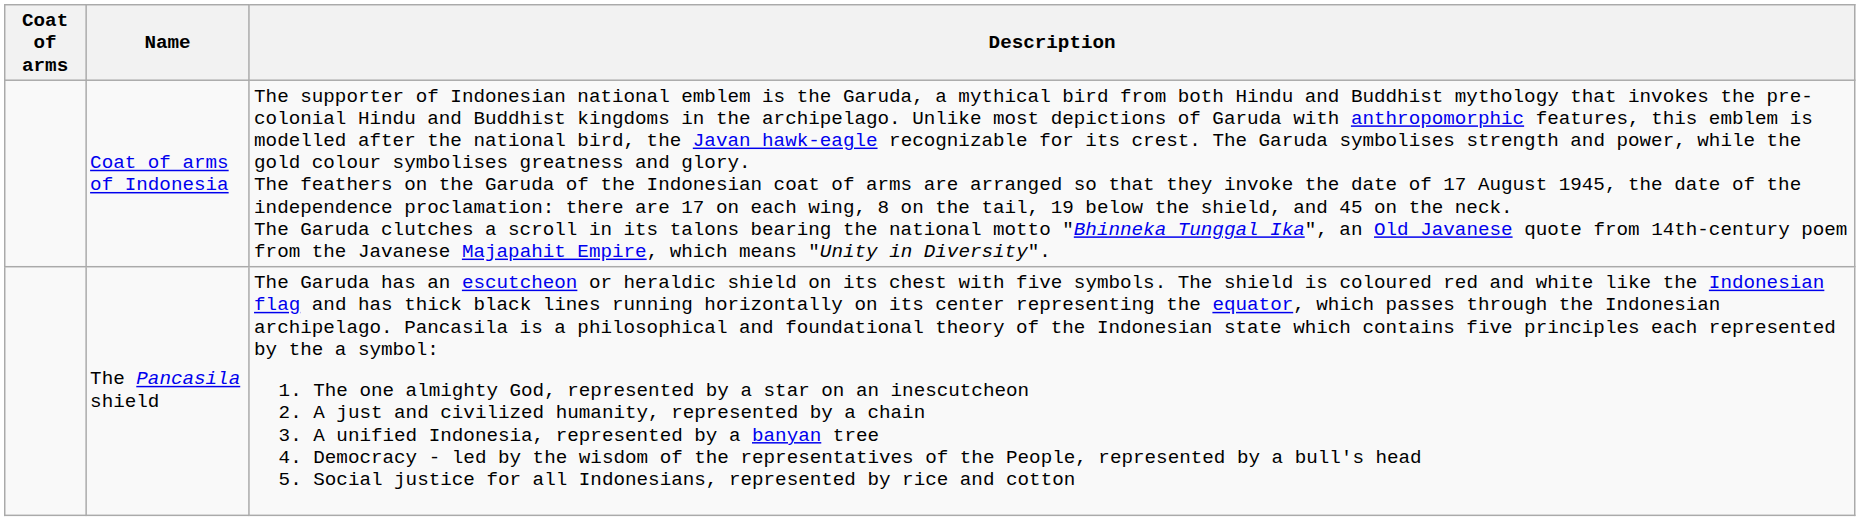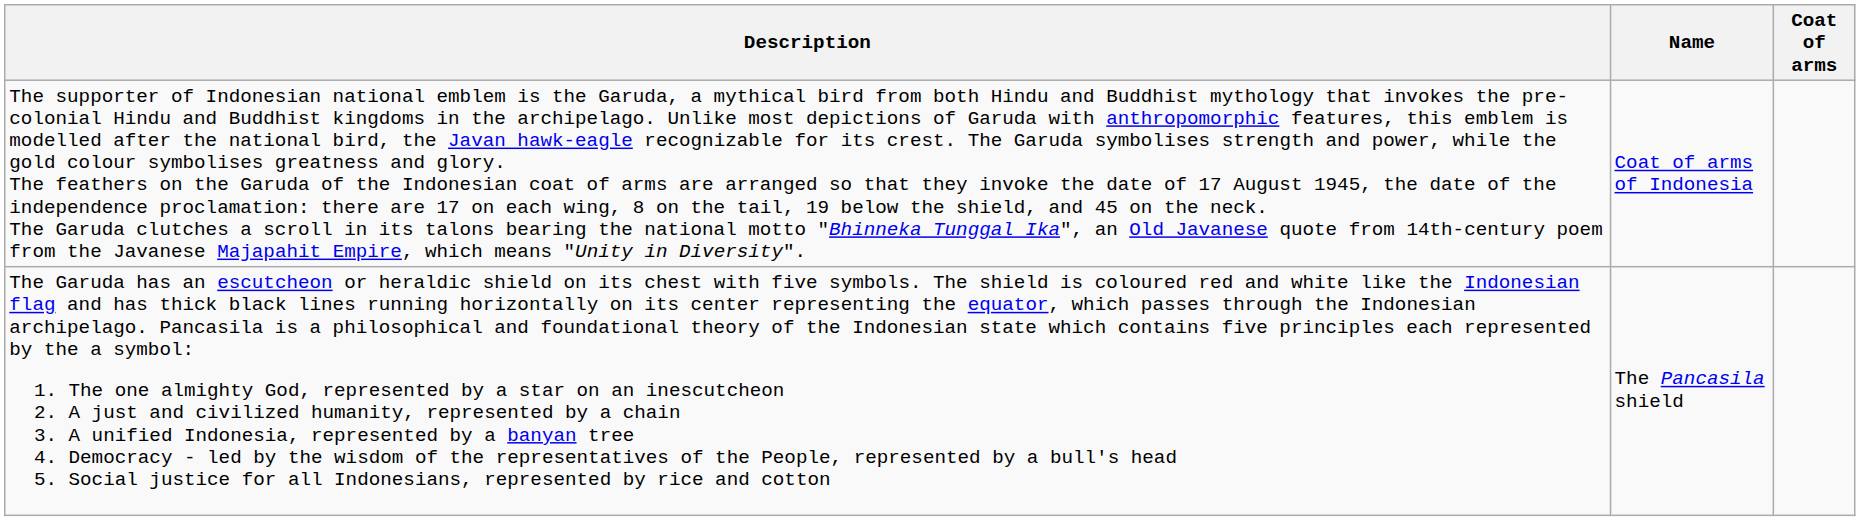columns swapped: Coat of arms <-> Description
